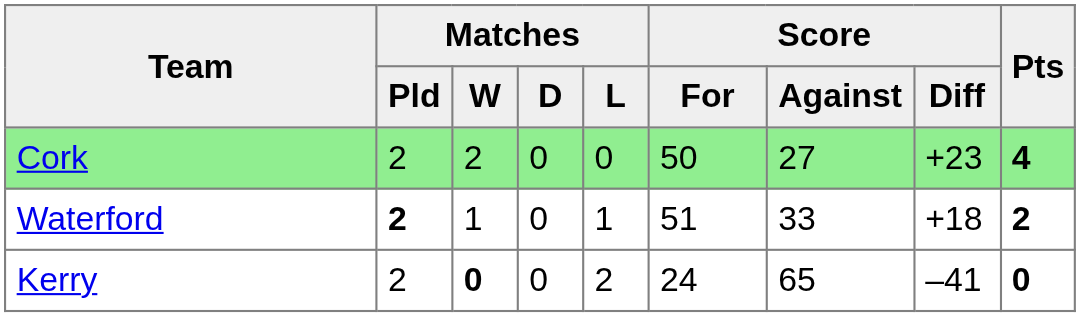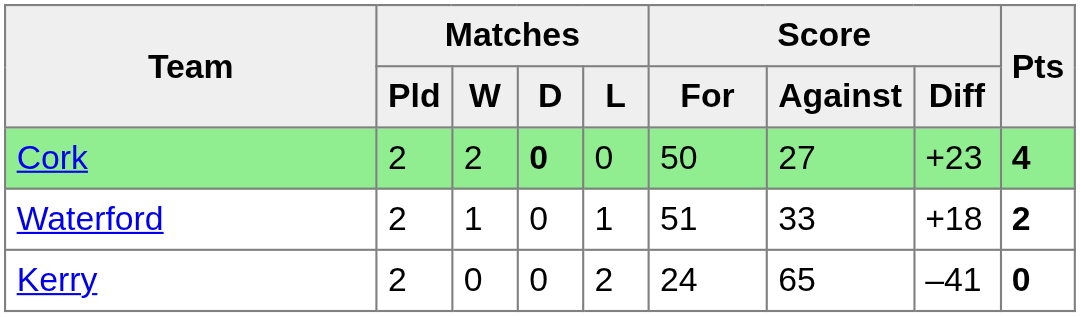Cork | Matches / D: normal -> bold
Waterford | Matches / Pld: bold -> normal
Kerry | Matches / W: bold -> normal
